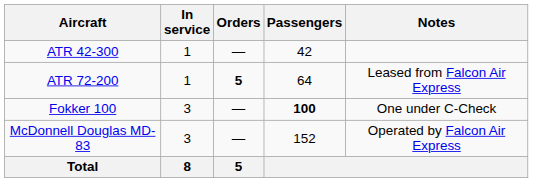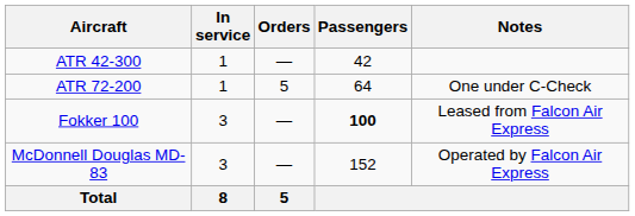ATR 72-200 | Orders: bold -> normal
ATR 72-200 | Notes: Leased from Falcon Air Express -> One under C-Check
Fokker 100 | Notes: One under C-Check -> Leased from Falcon Air Express
